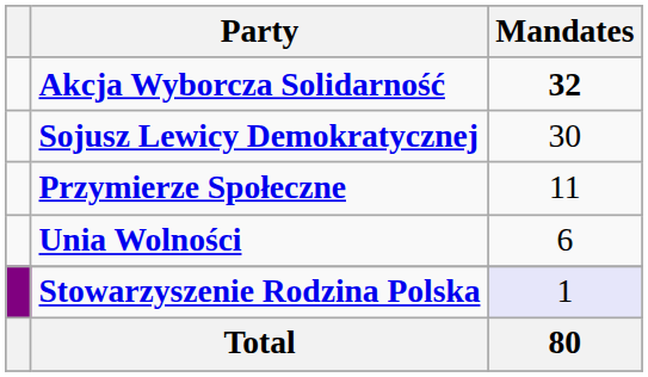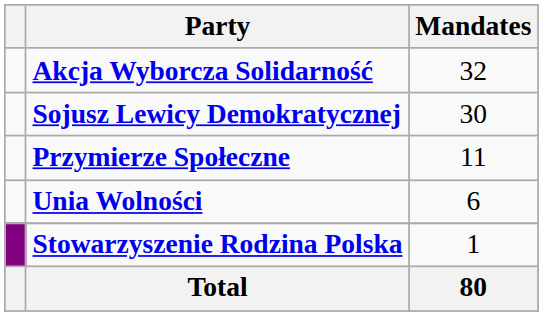Akcja Wyborcza Solidarność | Mandates: bold -> normal
Stowarzyszenie Rodzina Polska | Mandates: lavender background -> no background
